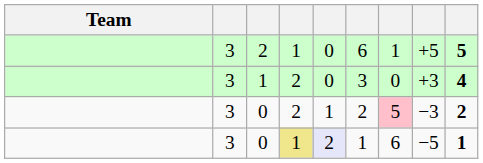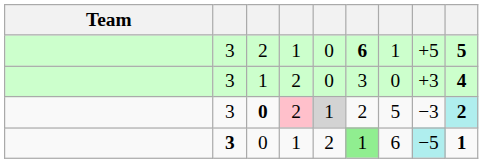row 2 | column 6: normal -> bold
row 4 | column 3: normal -> bold
row 4 | column 4: no background -> pink background
row 4 | column 5: no background -> lightgrey background
row 4 | column 7: pink background -> no background
row 4 | column 9: no background -> paleturquoise background
row 5 | column 2: normal -> bold
row 5 | column 4: khaki background -> no background
row 5 | column 5: lavender background -> no background
row 5 | column 6: no background -> lightgreen background
row 5 | column 8: no background -> paleturquoise background
